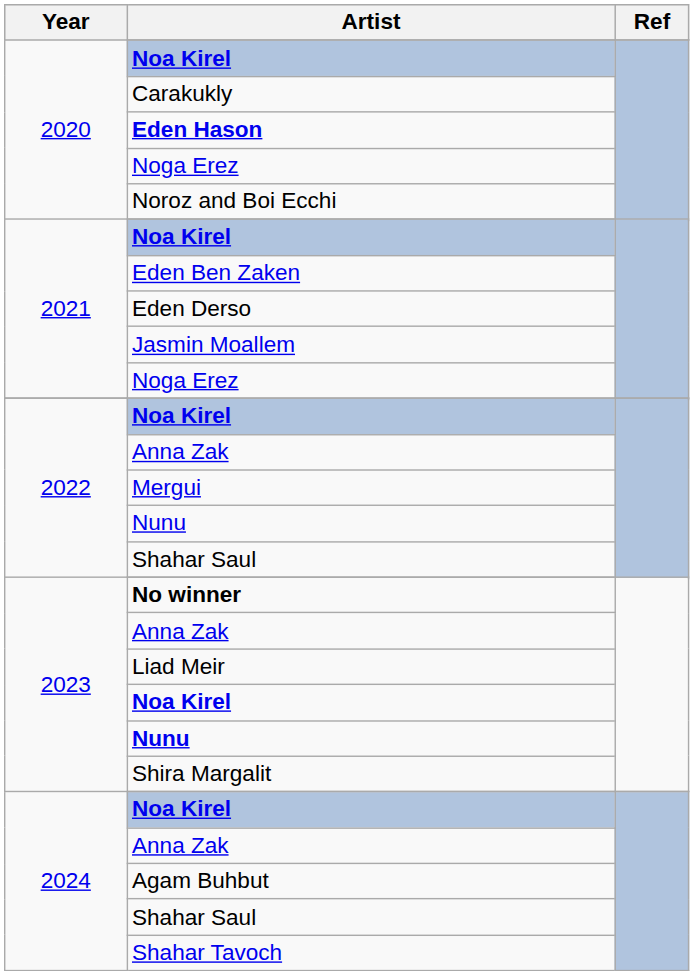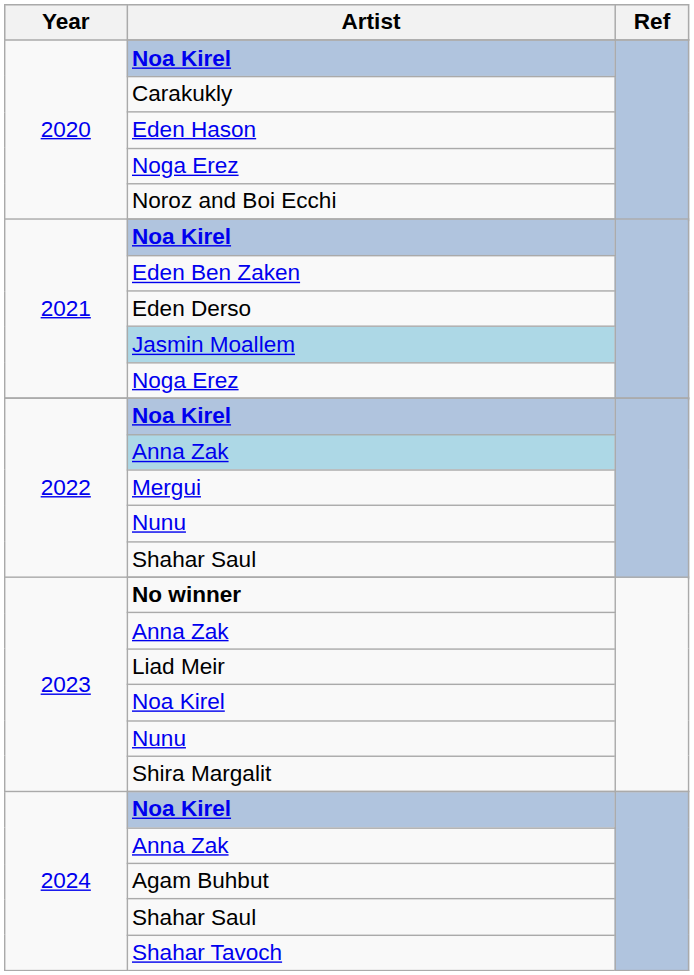Eden Hason | Artist: bold -> normal
Jasmin Moallem | Artist: no background -> lightblue background
2022 / Anna Zak | Artist: no background -> lightblue background
2023 / Noa Kirel | Artist: bold -> normal
2023 / Nunu | Artist: bold -> normal
